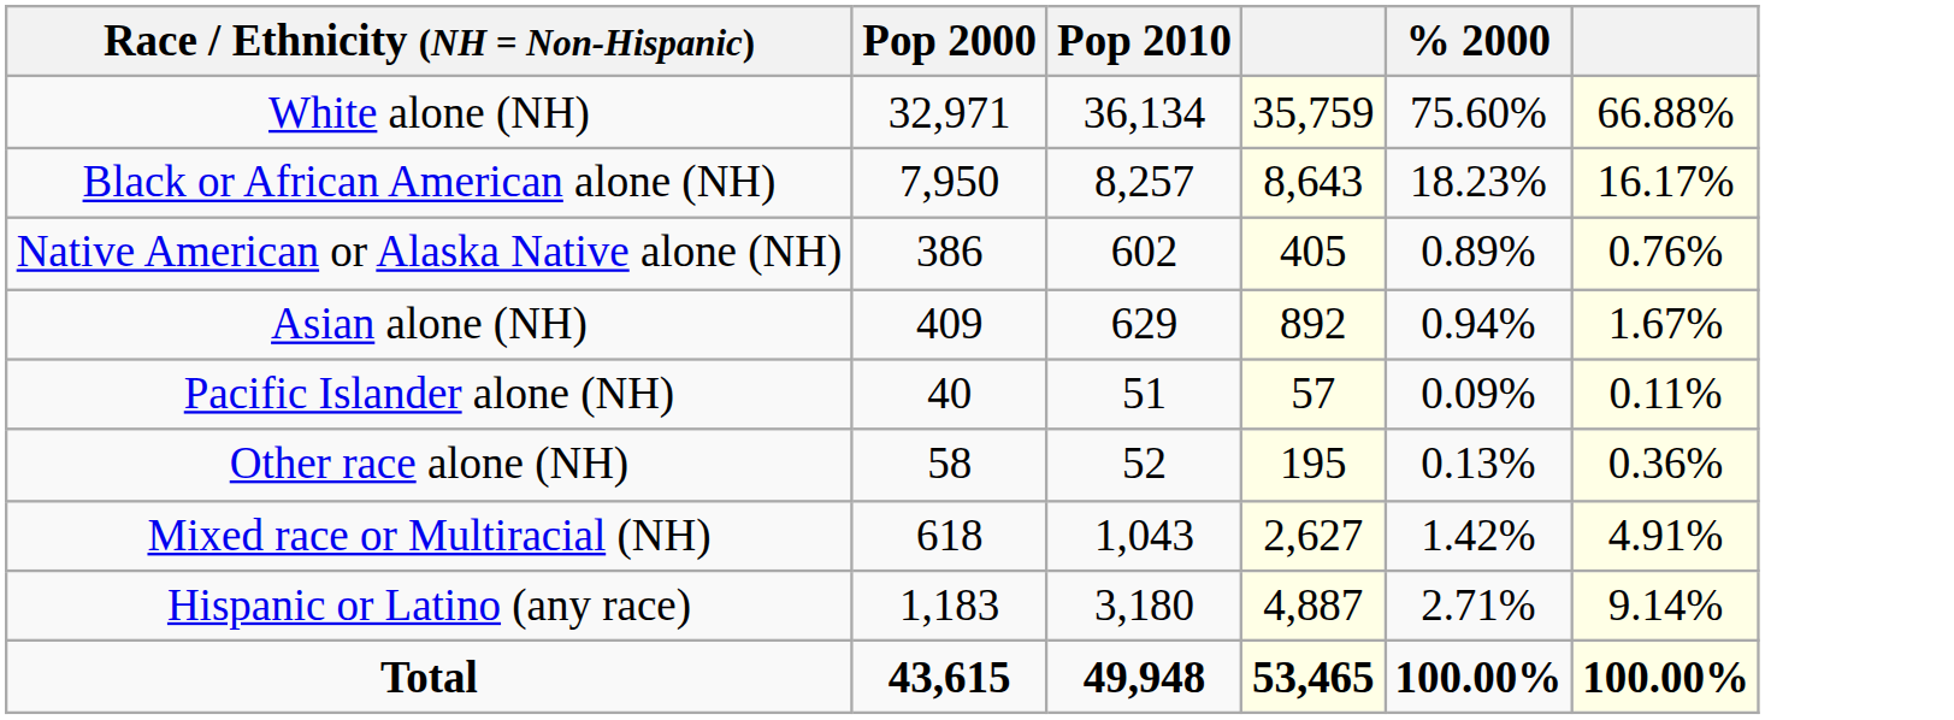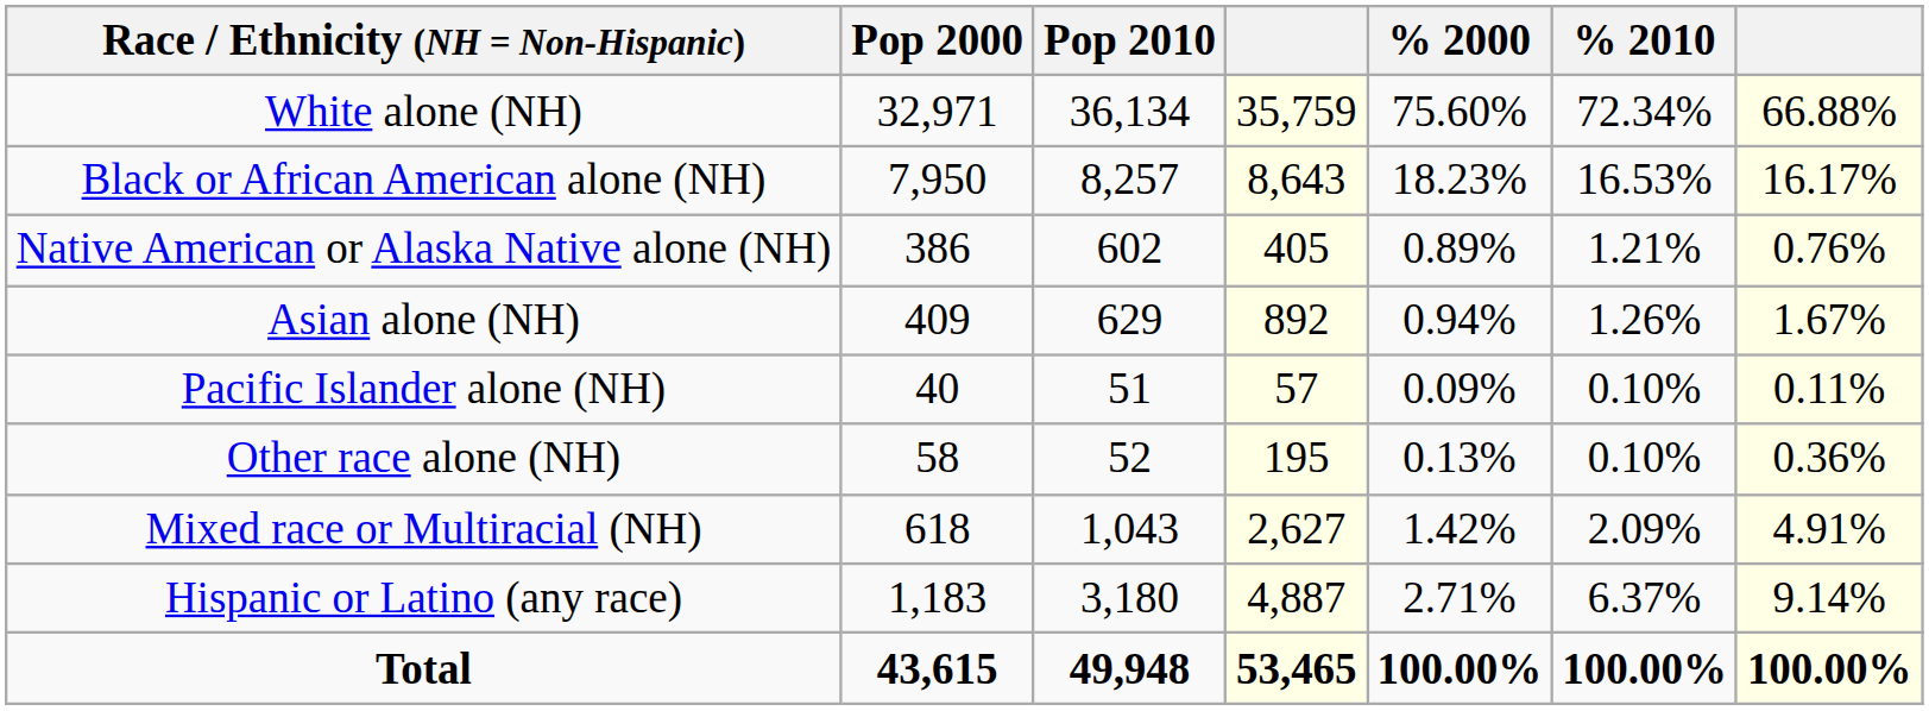+ column: % 2010 | 72.34% | 16.53% | 1.21% | 1.26% | 0.10% | 0.10% | 2.09% | 6.37% | 100.00%
